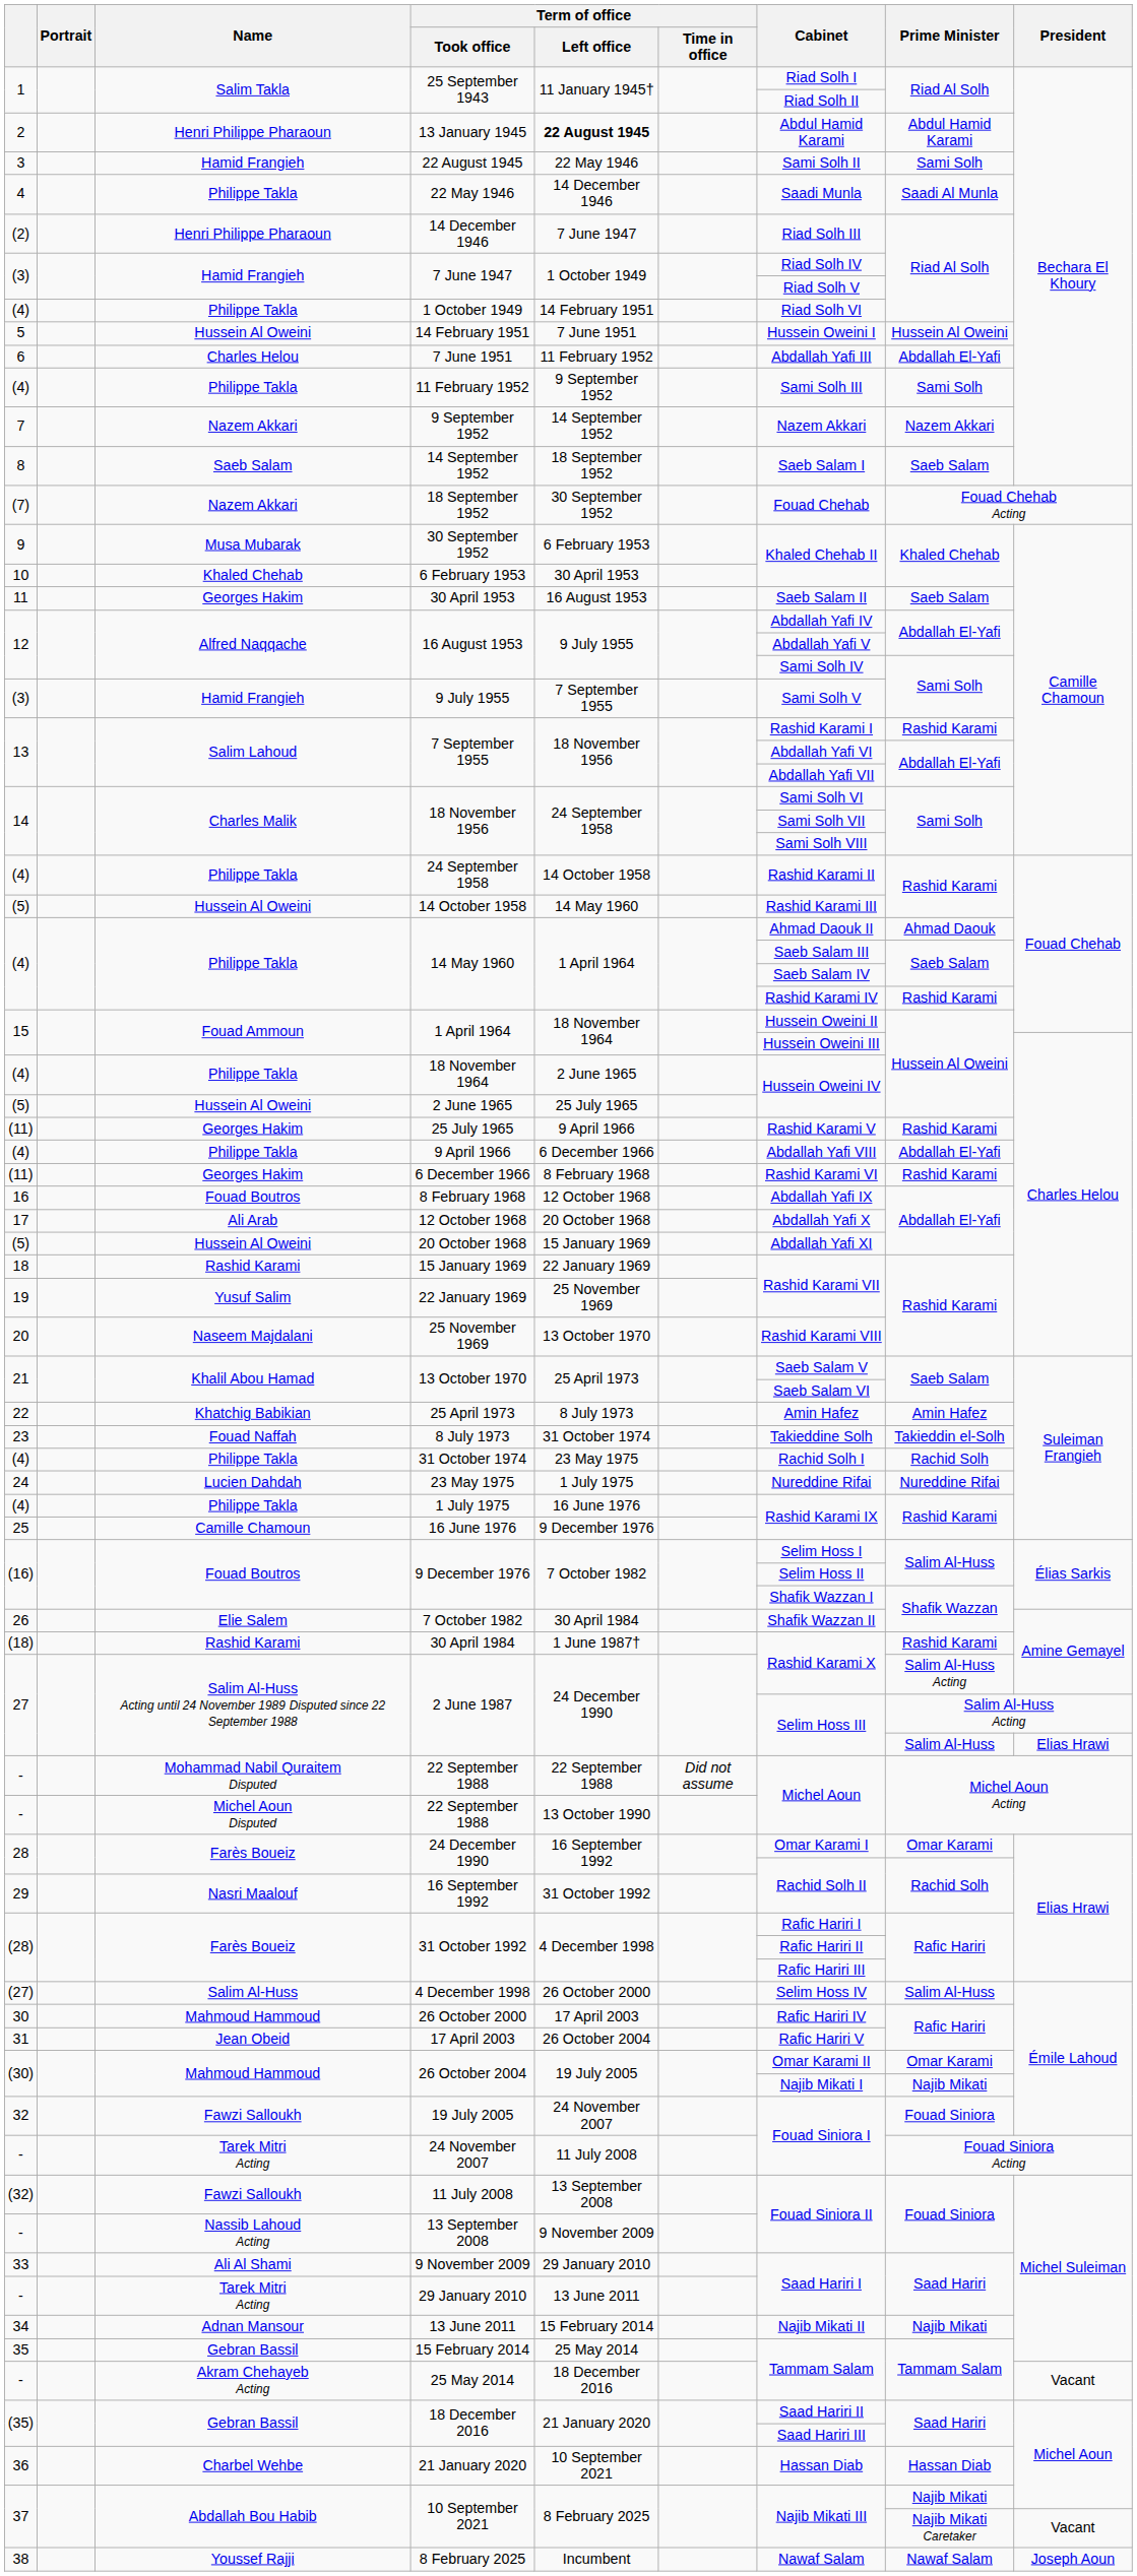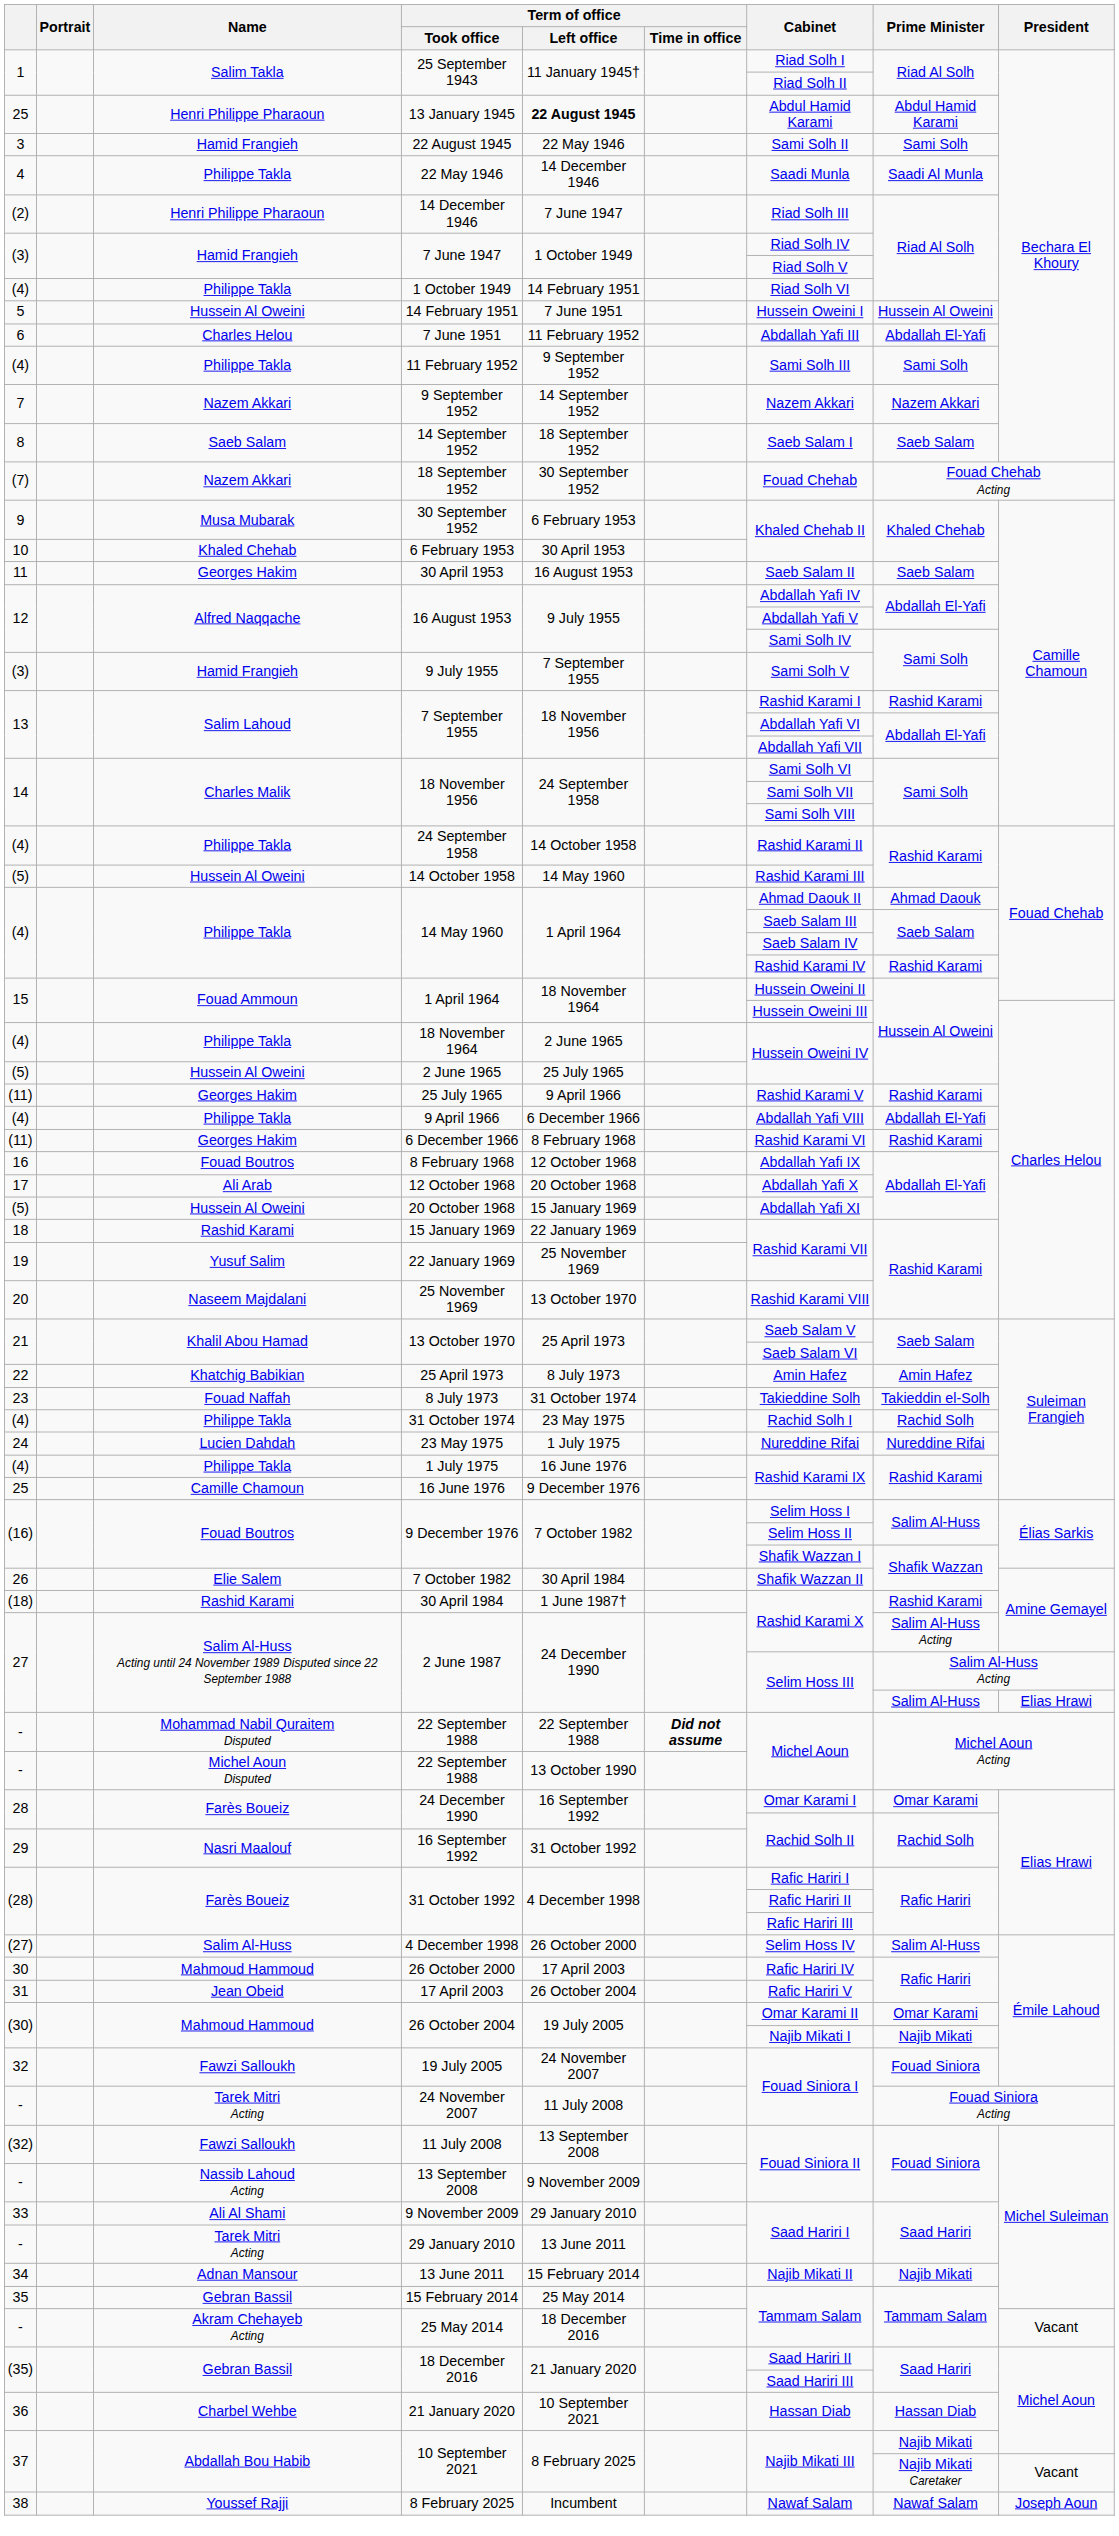13 January 1945 | column 1: 2 -> 25
Mohammad Nabil Quraitem Disputed / 22 September 1988 | Term of office / Time in office: normal -> bold
